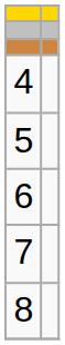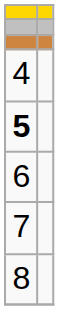row 5 | column 1: normal -> bold
